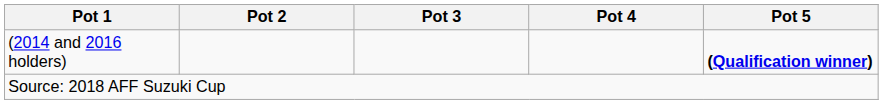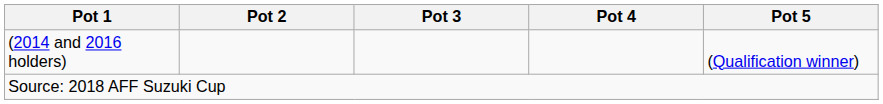(2014 and 2016 holders) | Pot 5: bold -> normal
